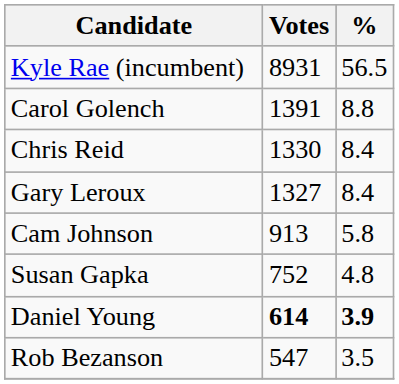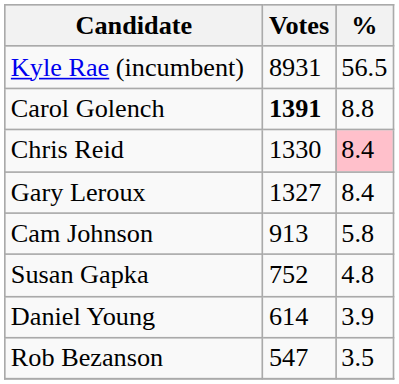Carol Golench | Votes: normal -> bold
Chris Reid | %: no background -> pink background
Daniel Young | Votes: bold -> normal
Daniel Young | %: bold -> normal
